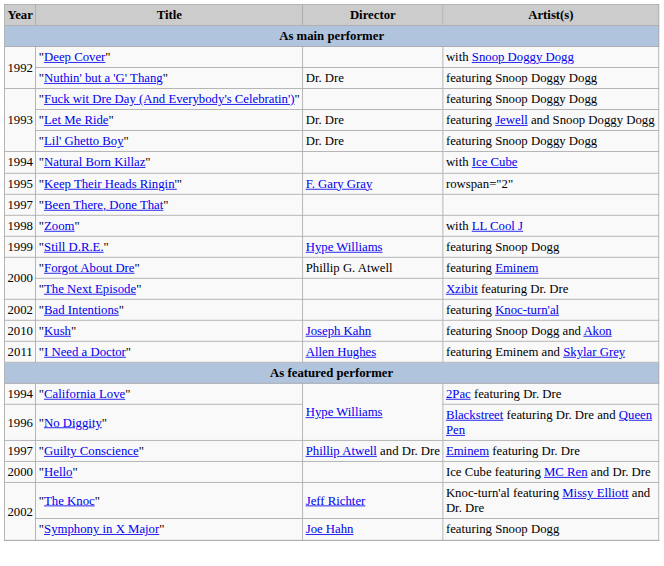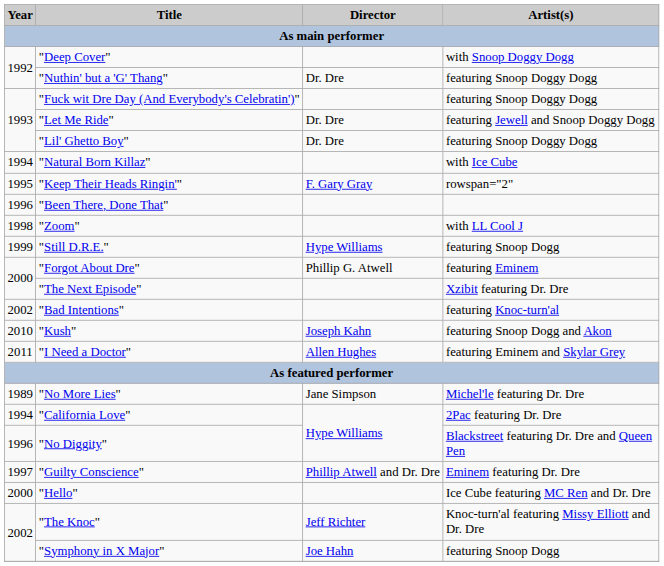"Been There, Done That" | Year: 1997 -> 1996
+ row: 1989 | "No More Lies" | Jane Simpson | Michel'le featuring Dr. Dre
